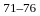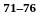row 1 | column 1: normal -> bold
